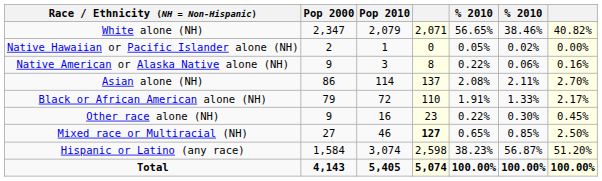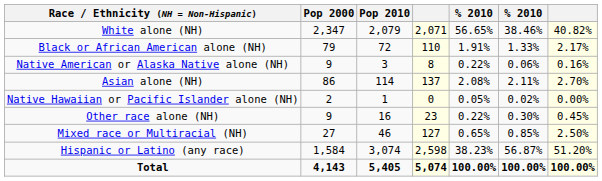rows swapped: Black or African American alone (NH) <-> Native Hawaiian or Pacific Islander alone (NH)
Mixed race or Multiracial (NH) | column 4: bold -> normal
